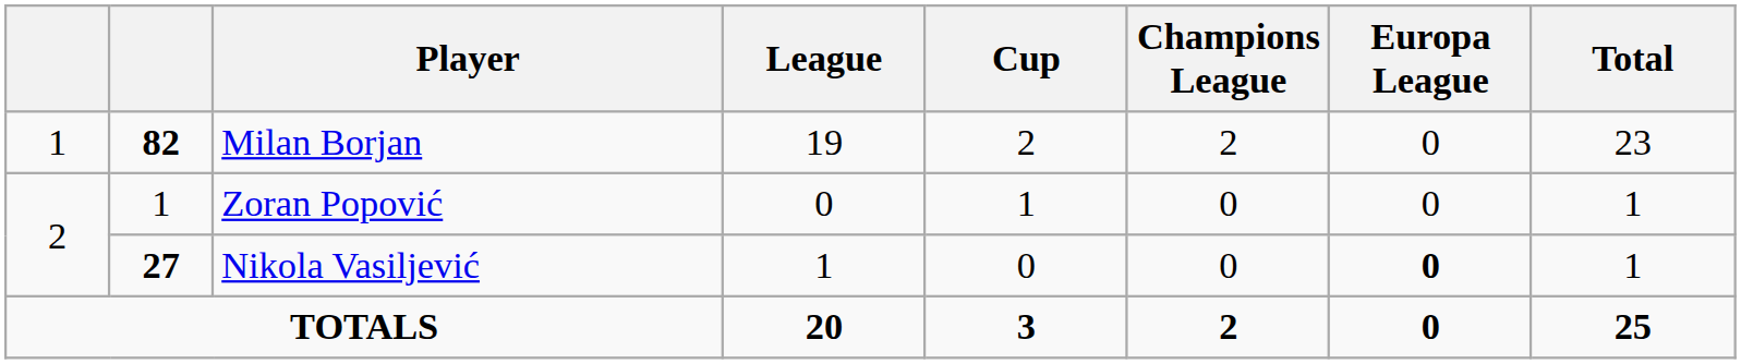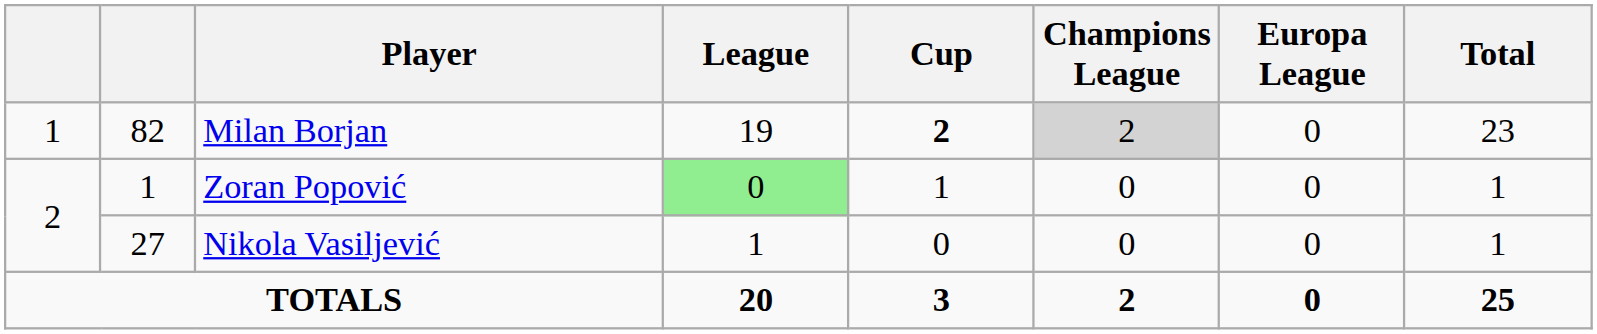Milan Borjan | column 2: bold -> normal
Milan Borjan | Cup: normal -> bold
Milan Borjan | Champions League: no background -> lightgrey background
Zoran Popović | League: no background -> lightgreen background
Nikola Vasiljević | column 2: bold -> normal
Nikola Vasiljević | Europa League: bold -> normal
